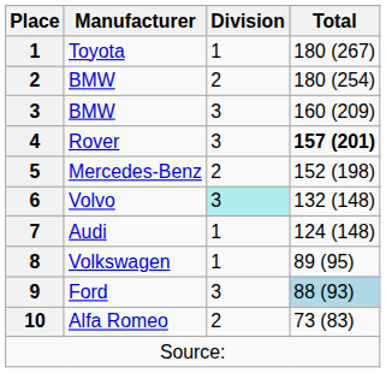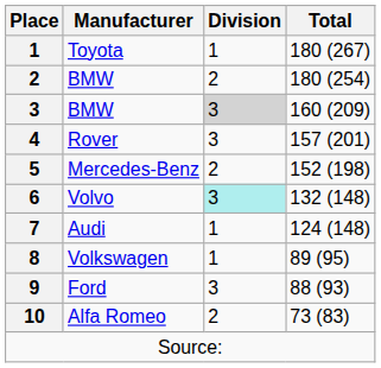3 / BMW | Division: no background -> lightgrey background
Rover | Total: bold -> normal
Ford | Total: lightblue background -> no background
